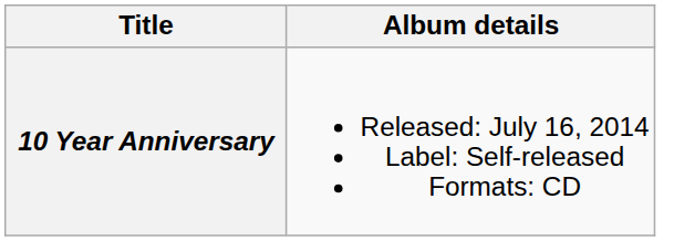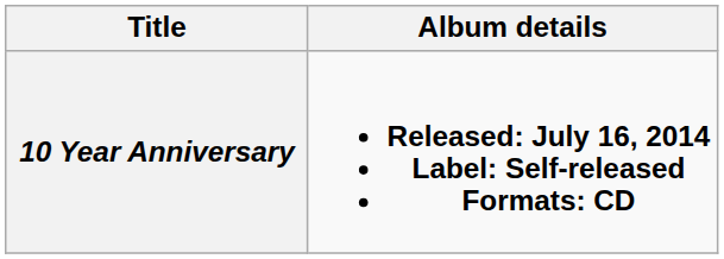10 Year Anniversary | Album details: normal -> bold
